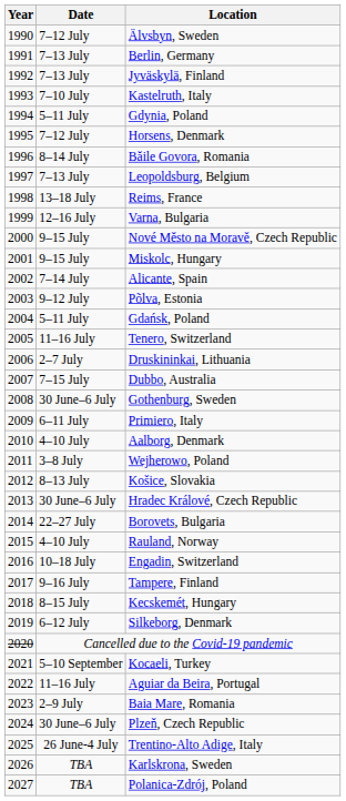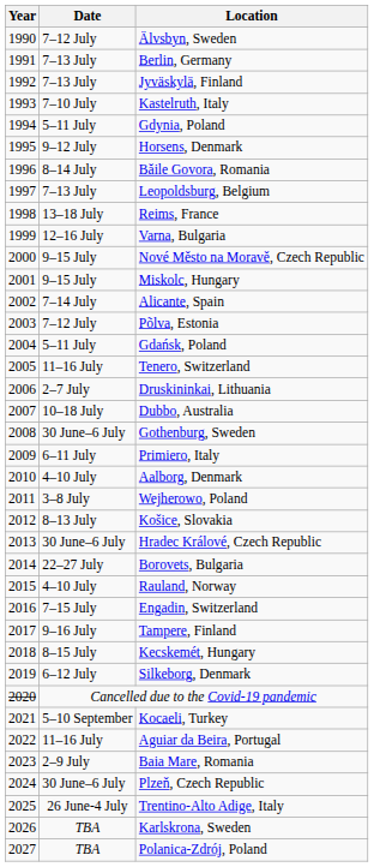Horsens, Denmark | Date: 7–12 July -> 9–12 July
Põlva, Estonia | Date: 9–12 July -> 7–12 July
Dubbo, Australia | Date: 7–15 July -> 10–18 July
Engadin, Switzerland | Date: 10–18 July -> 7–15 July
